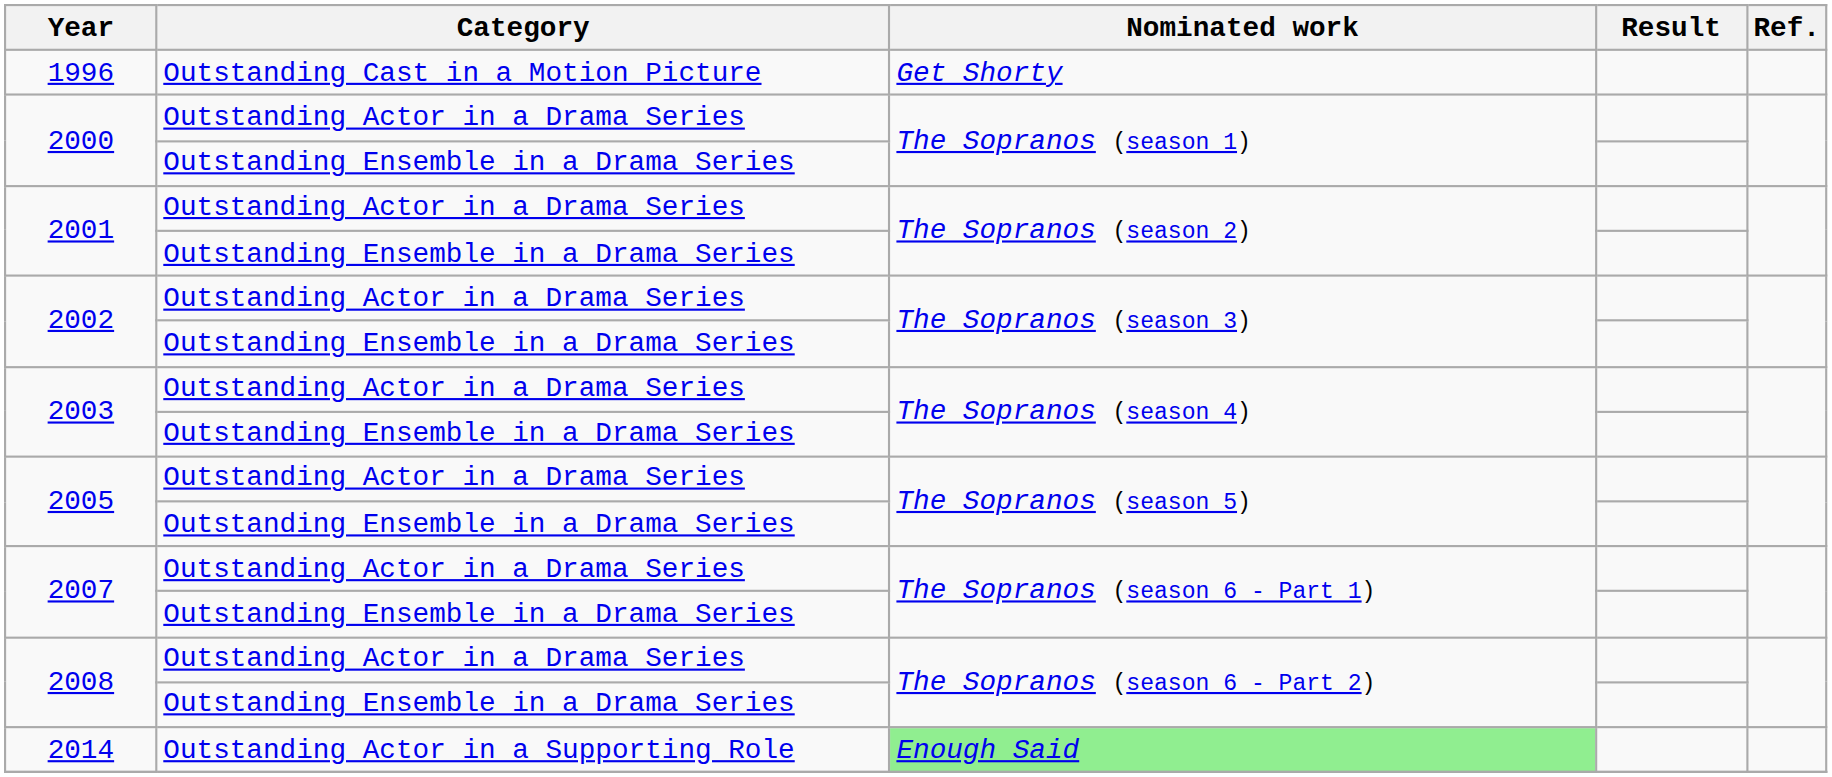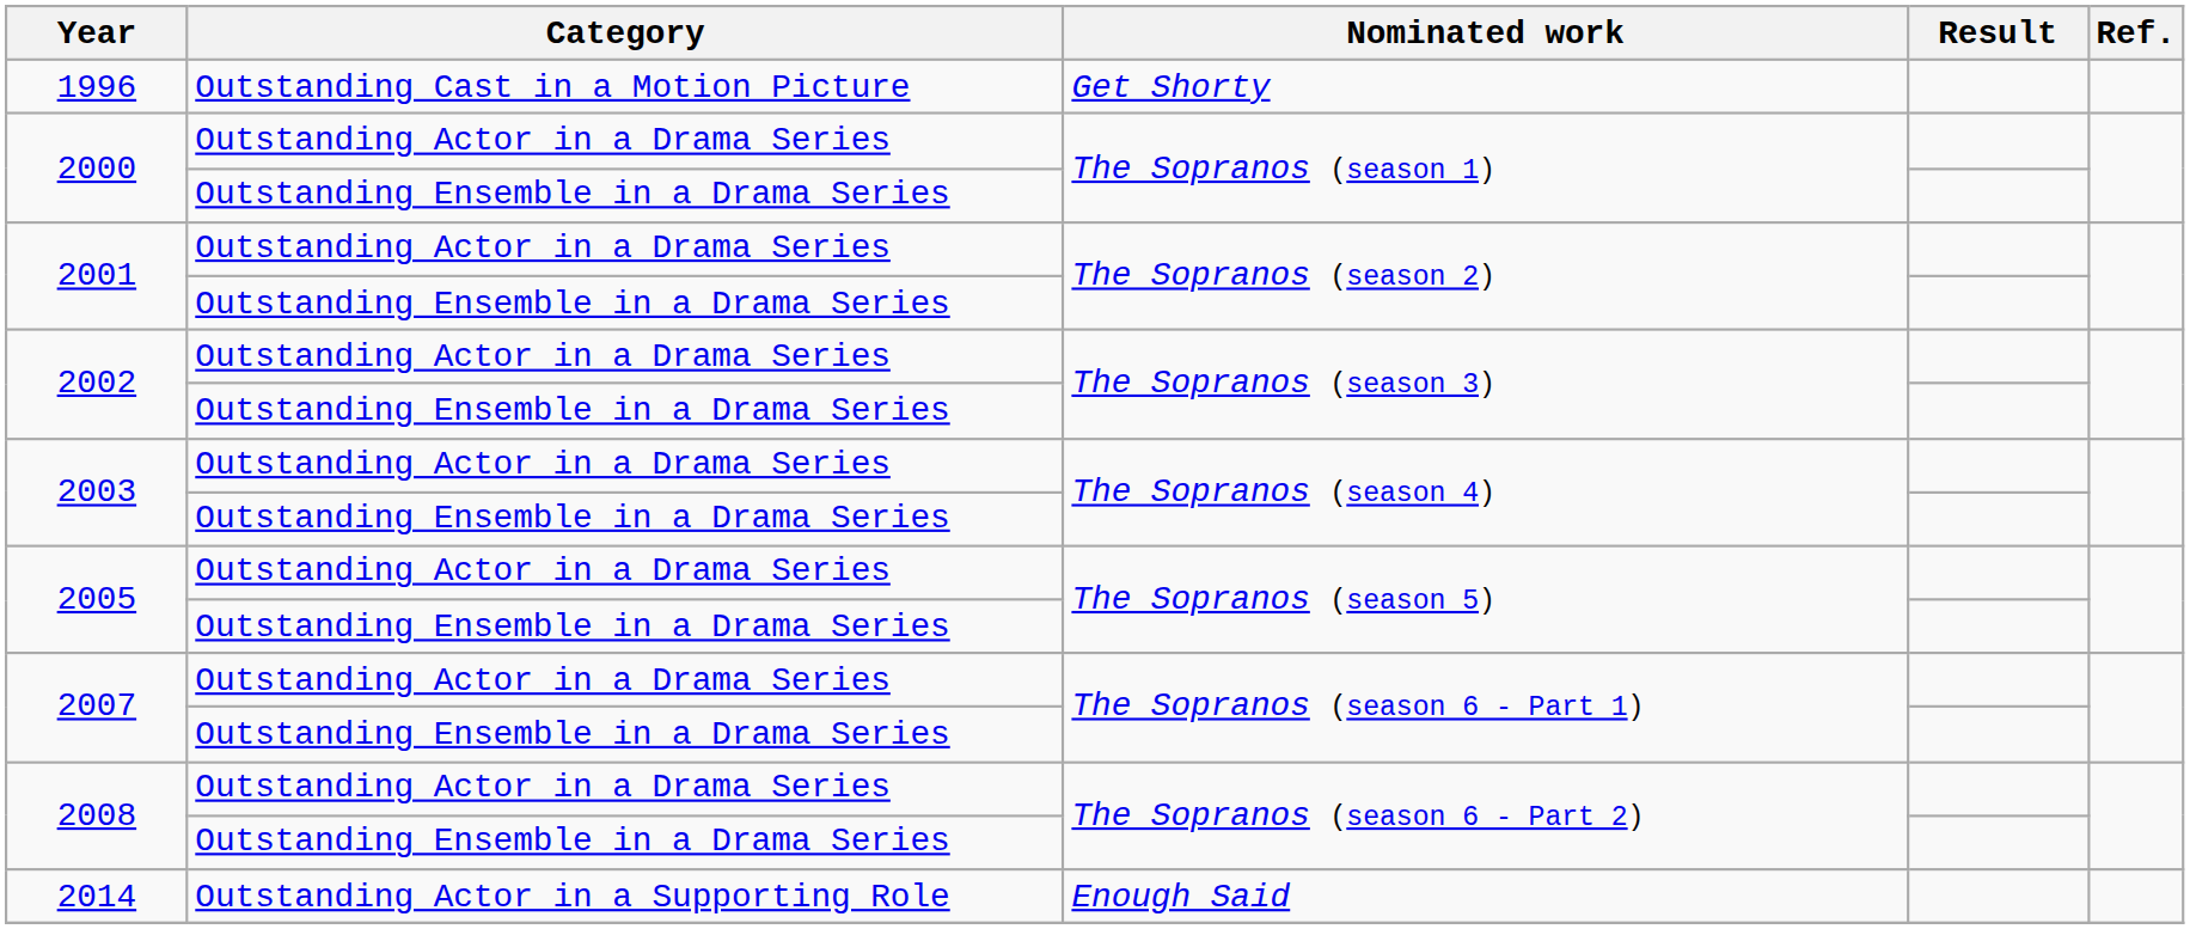2014 | Nominated work: lightgreen background -> no background
